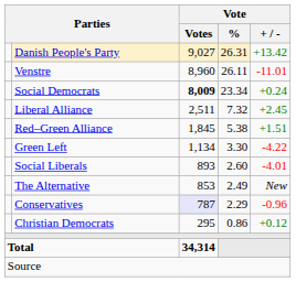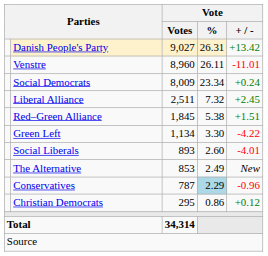Social Democrats | Vote / Votes: bold -> normal
Conservatives | Vote / Votes: lavender background -> no background
Conservatives | Vote / %: no background -> lightblue background
